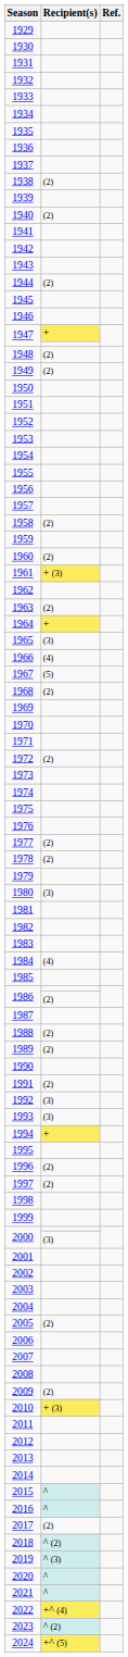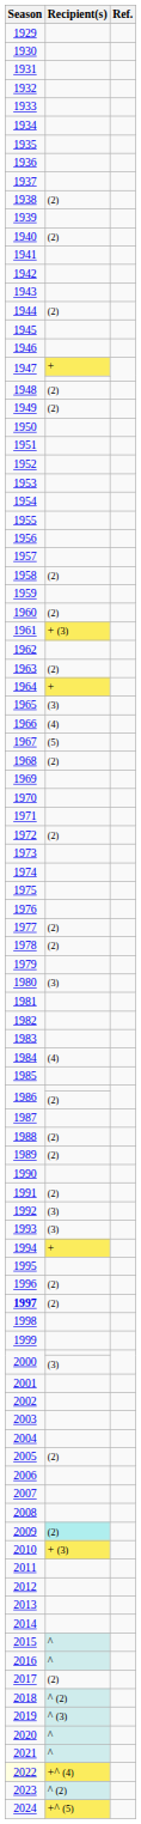1997 | Season: normal -> bold
2009 | Recipient(s): no background -> paleturquoise background
2022 | Season: no background -> lightyellow background
